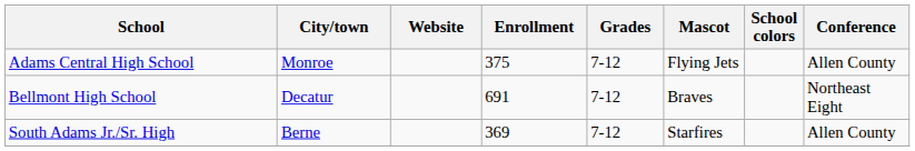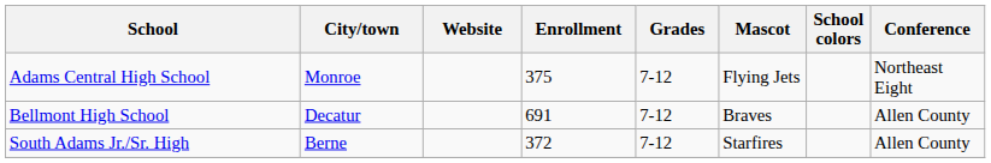Adams Central High School | Conference: Allen County -> Northeast Eight
Bellmont High School | Conference: Northeast Eight -> Allen County
South Adams Jr./Sr. High | Enrollment: 369 -> 372
